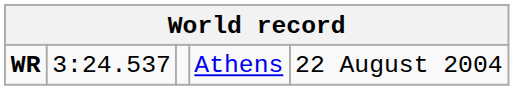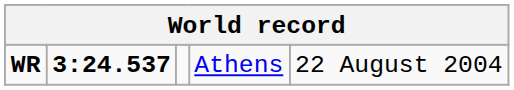WR | column 2: normal -> bold
